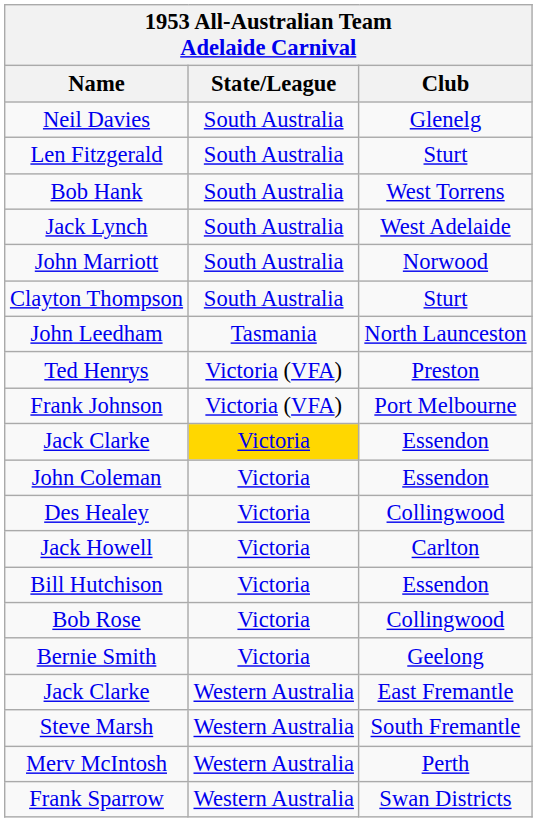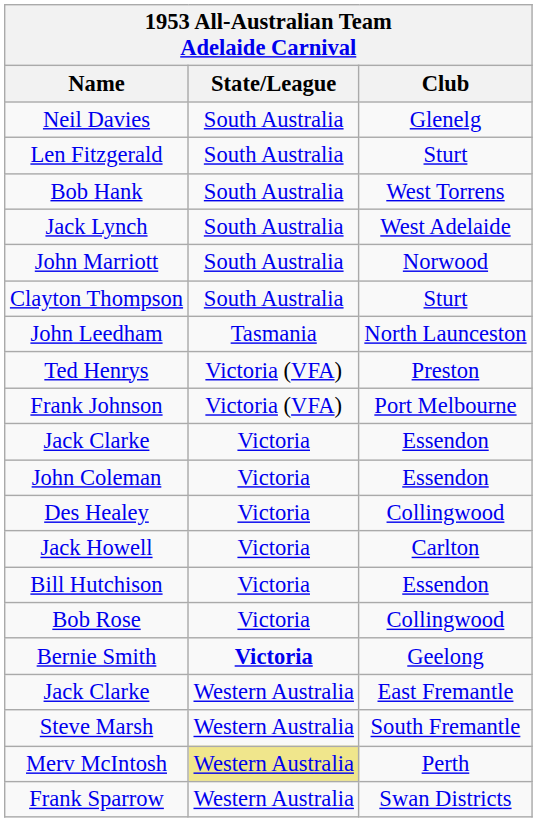Jack Clarke / Essendon | State/League: gold background -> no background
Bernie Smith | State/League: normal -> bold
Merv McIntosh | State/League: no background -> khaki background
